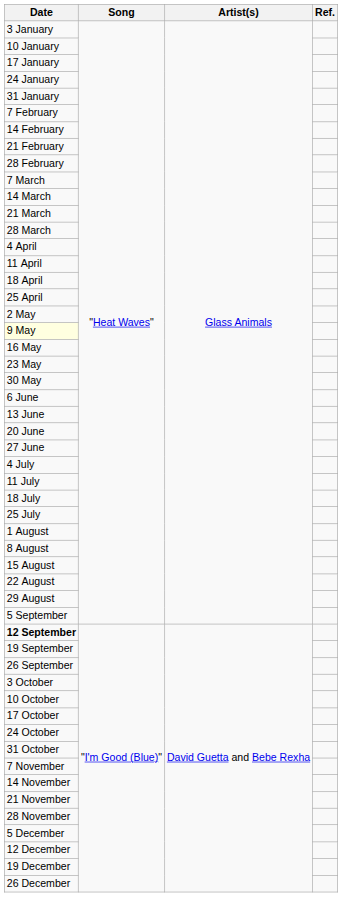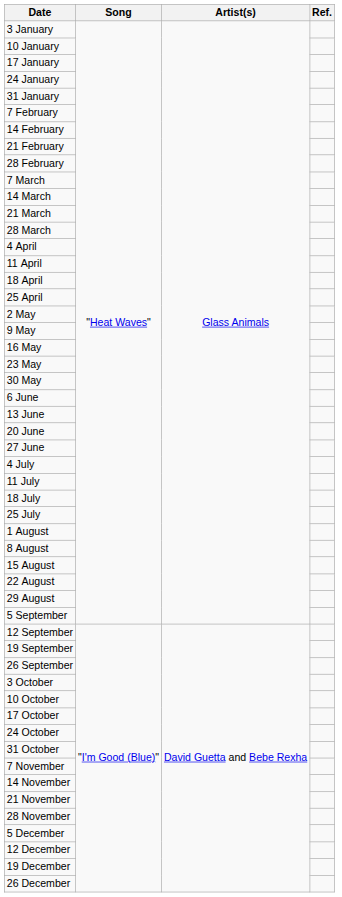9 May | Date: lightyellow background -> no background
12 September | Date: bold -> normal
